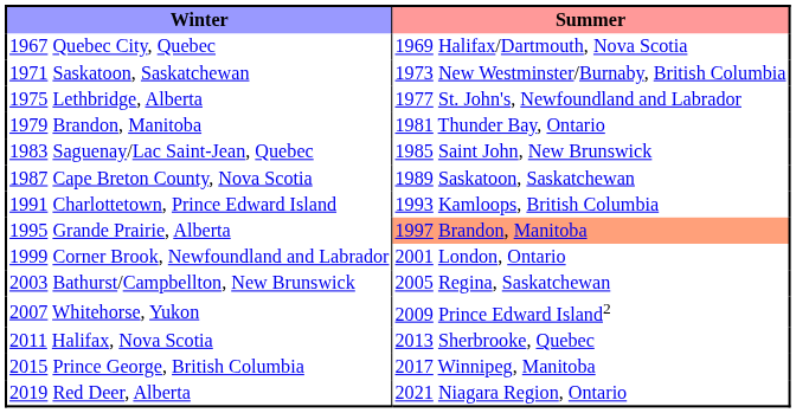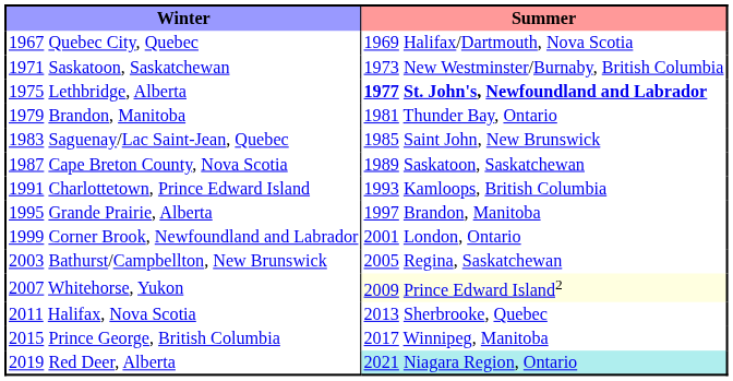1975 Lethbridge, Alberta | Summer: normal -> bold
1995 Grande Prairie, Alberta | Summer: lightsalmon background -> no background
2007 Whitehorse, Yukon | Summer: no background -> lightyellow background
2019 Red Deer, Alberta | Summer: no background -> paleturquoise background
